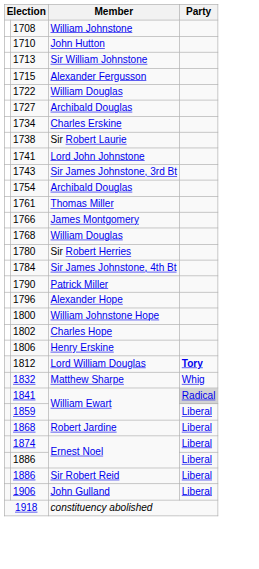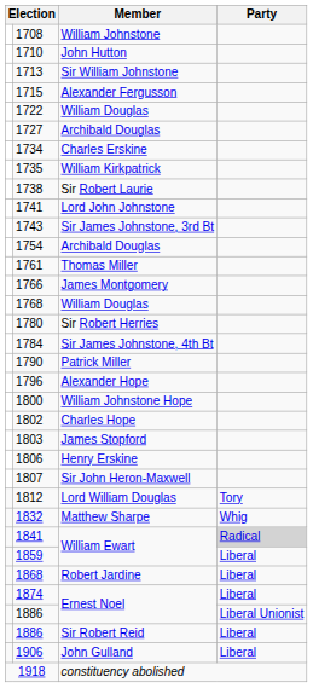+ row: 1735 | William Kirkpatrick
+ row: 1803 | James Stopford
+ row: 1807 | Sir John Heron-Maxwell
1812 | Party: bold -> normal
1886 / Ernest Noel | Party: Liberal -> Liberal Unionist
